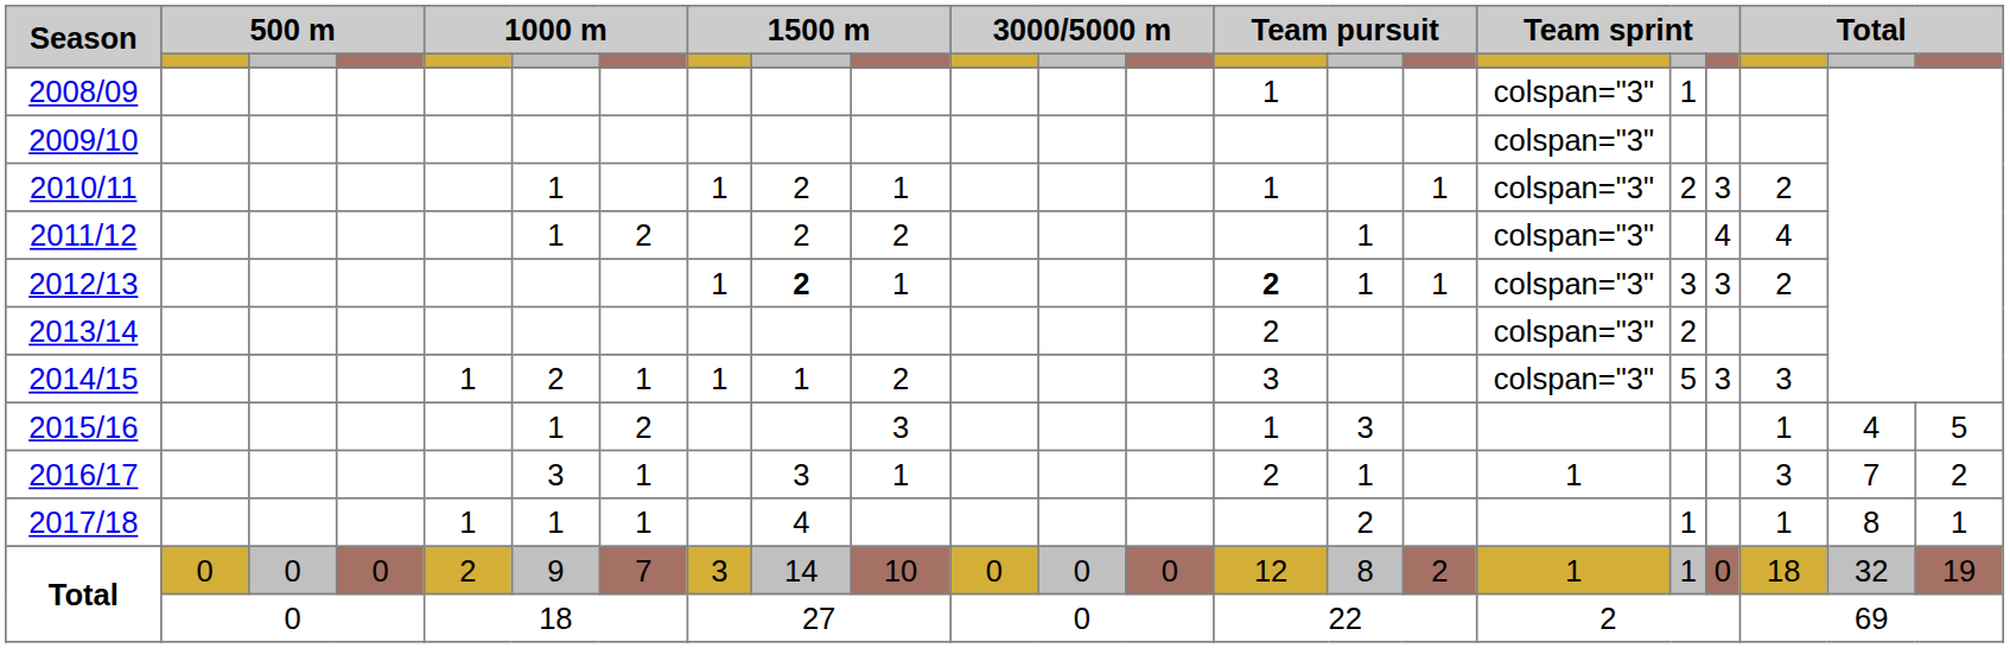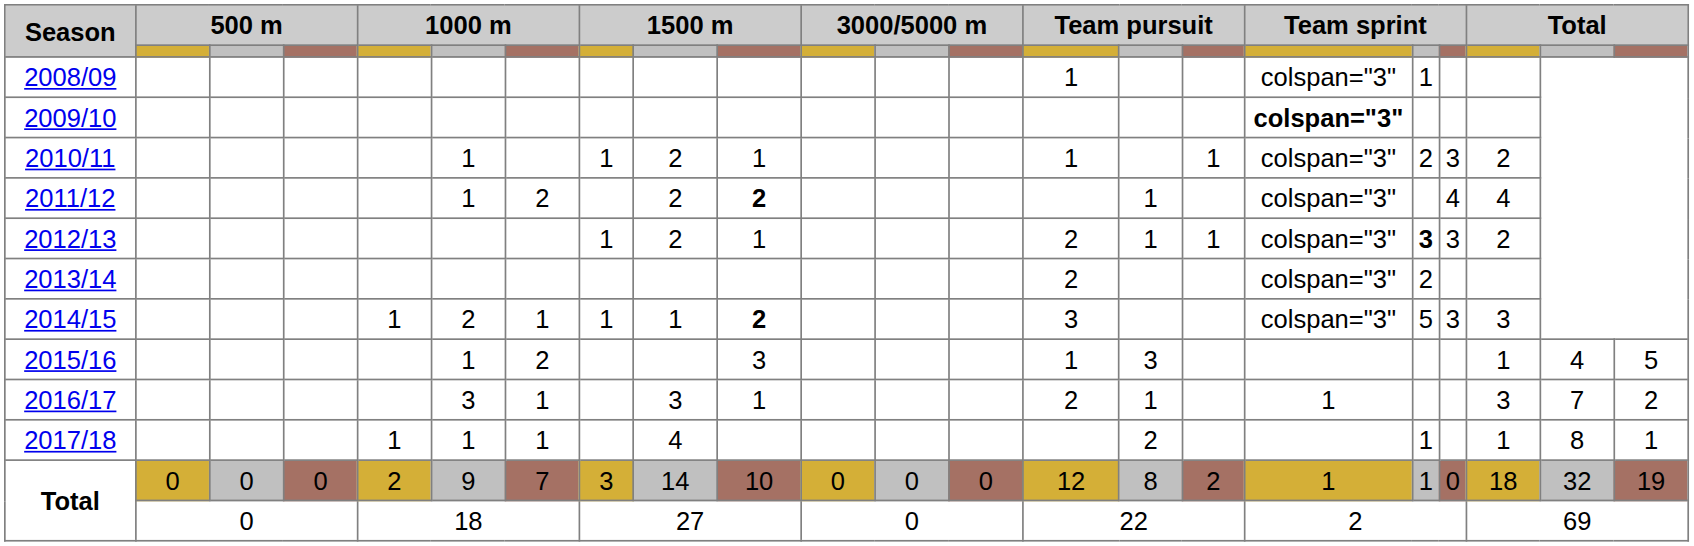2009/10 | column 17: normal -> bold
2011/12 | column 10: normal -> bold
2012/13 | column 9: bold -> normal
2012/13 | column 14: bold -> normal
2012/13 | column 18: normal -> bold
2014/15 | column 10: normal -> bold
